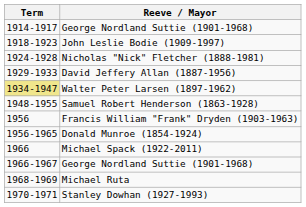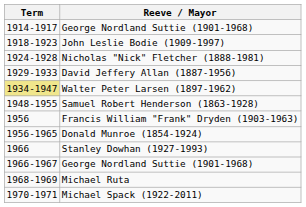row 10 | Reeve / Mayor: Michael Spack (1922-2011) -> Stanley Dowhan (1927-1993)
row 13 | Reeve / Mayor: Stanley Dowhan (1927-1993) -> Michael Spack (1922-2011)
